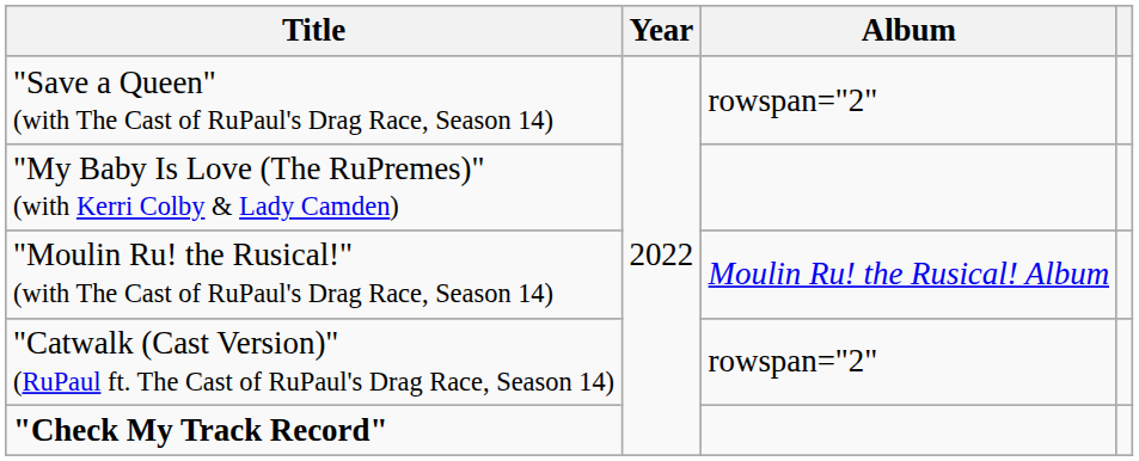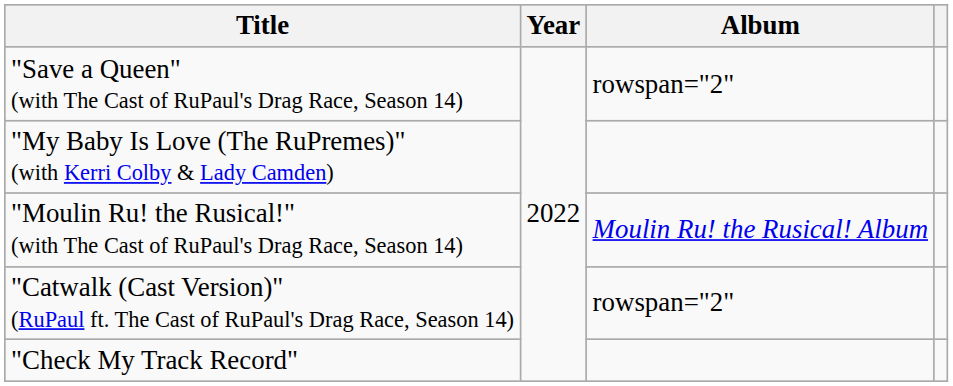"Check My Track Record" | Title: bold -> normal
